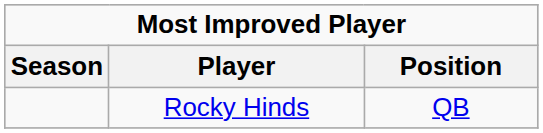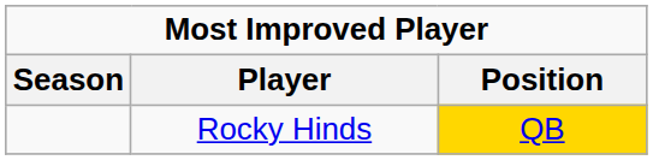Rocky Hinds | Position: no background -> gold background
